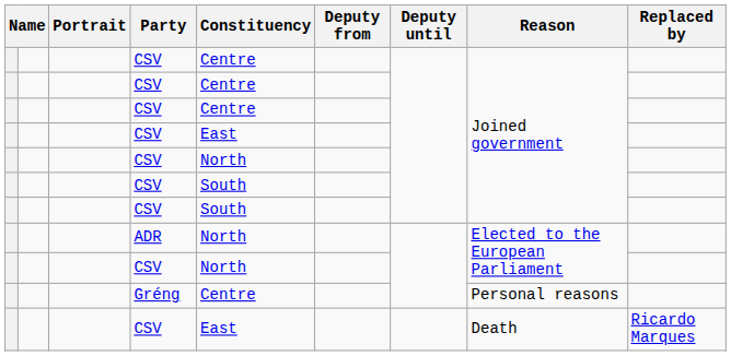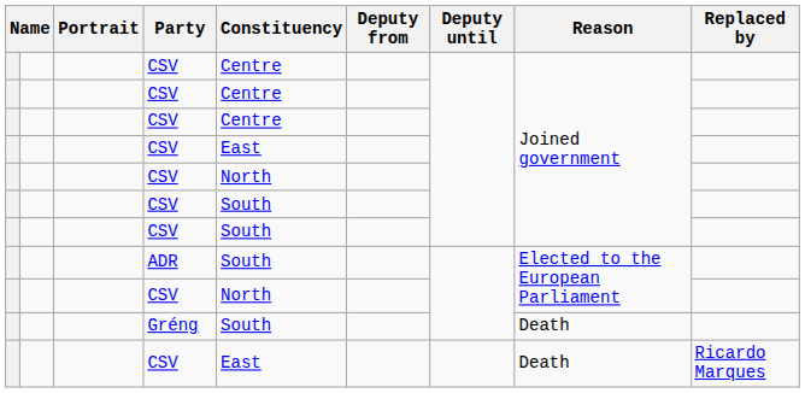ADR | Constituency: North -> South
Gréng | Constituency: Centre -> South
Gréng | Reason: Personal reasons -> Death
